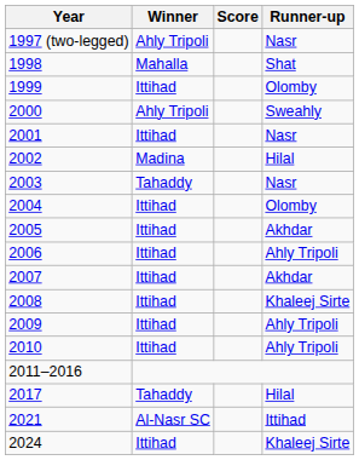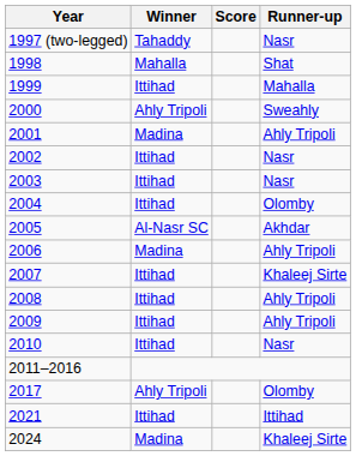1997 (two-legged) | Winner: Ahly Tripoli -> Tahaddy
1999 | Runner-up: Olomby -> Mahalla
2001 | Winner: Ittihad -> Madina
2001 | Runner-up: Nasr -> Ahly Tripoli
2002 | Winner: Madina -> Ittihad
2002 | Runner-up: Hilal -> Nasr
2003 | Winner: Tahaddy -> Ittihad
2005 | Winner: Ittihad -> Al-Nasr SC
2006 | Winner: Ittihad -> Madina
2007 | Runner-up: Akhdar -> Khaleej Sirte
2008 | Runner-up: Khaleej Sirte -> Ahly Tripoli
2010 | Runner-up: Ahly Tripoli -> Nasr
2017 | Winner: Tahaddy -> Ahly Tripoli
2017 | Runner-up: Hilal -> Olomby
2021 | Winner: Al-Nasr SC -> Ittihad
2024 | Winner: Ittihad -> Madina
